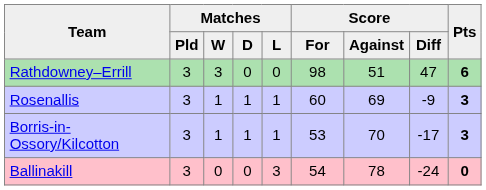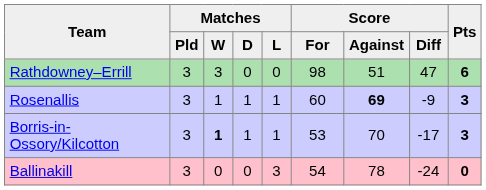Rosenallis | Score / Against: normal -> bold
Borris-in-Ossory/Kilcotton | Matches / W: normal -> bold
